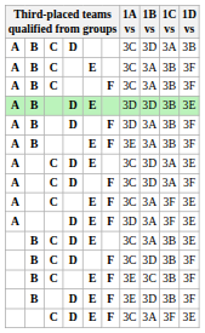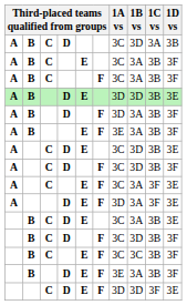row 8 | 1C vs: 3A -> 3B
row 9 | 1C vs: 3A -> 3B
row 14 | 1A vs: 3E -> 3C
row 15 | 1B vs: 3D -> 3A
row 16 | 1A vs: 3C -> 3D
row 16 | 1B vs: 3A -> 3D
